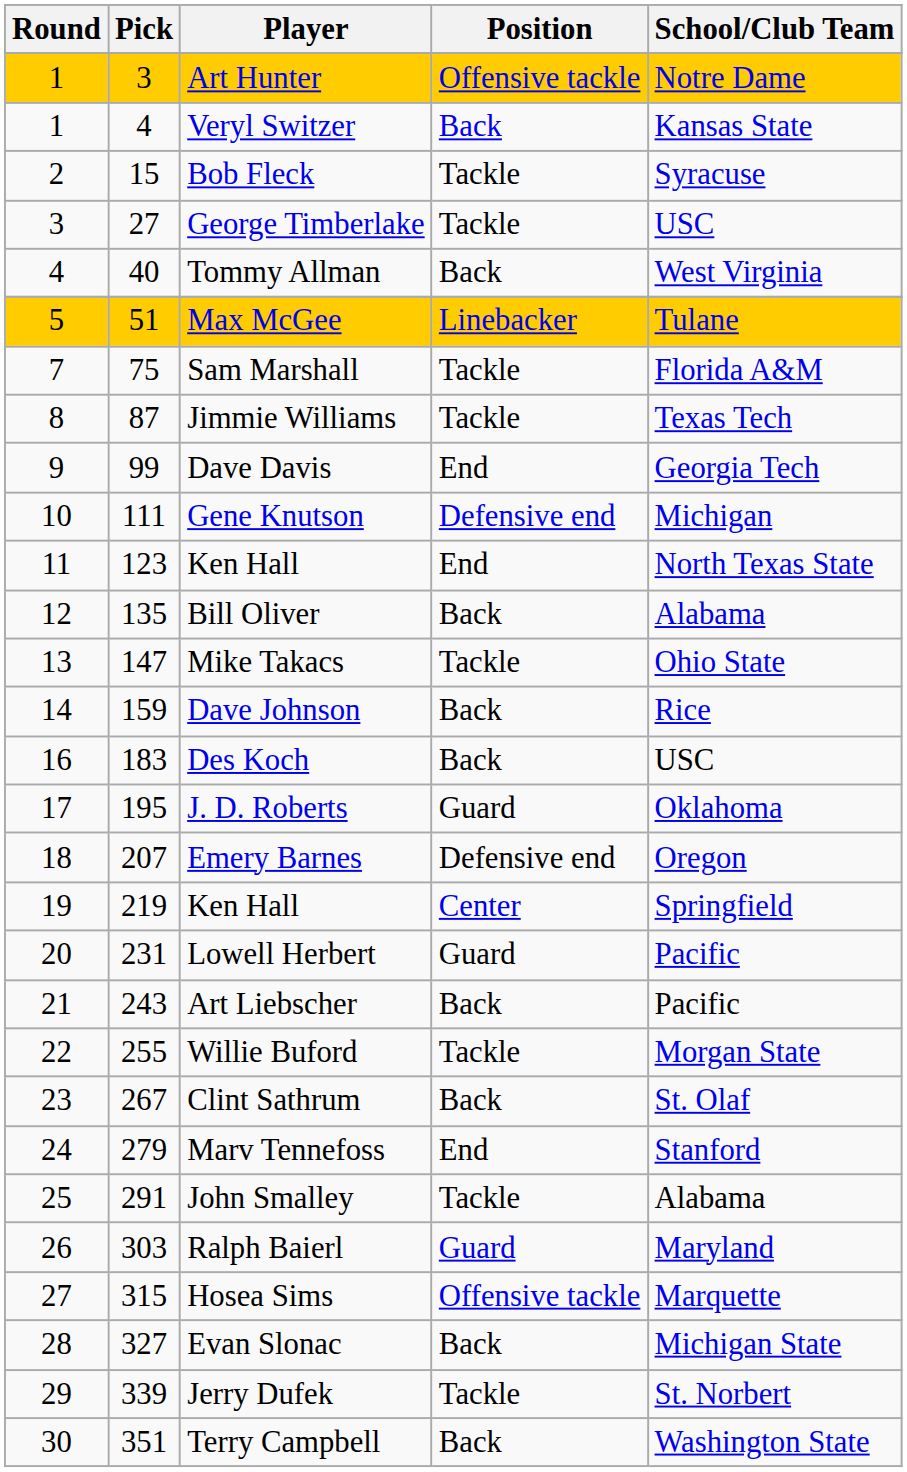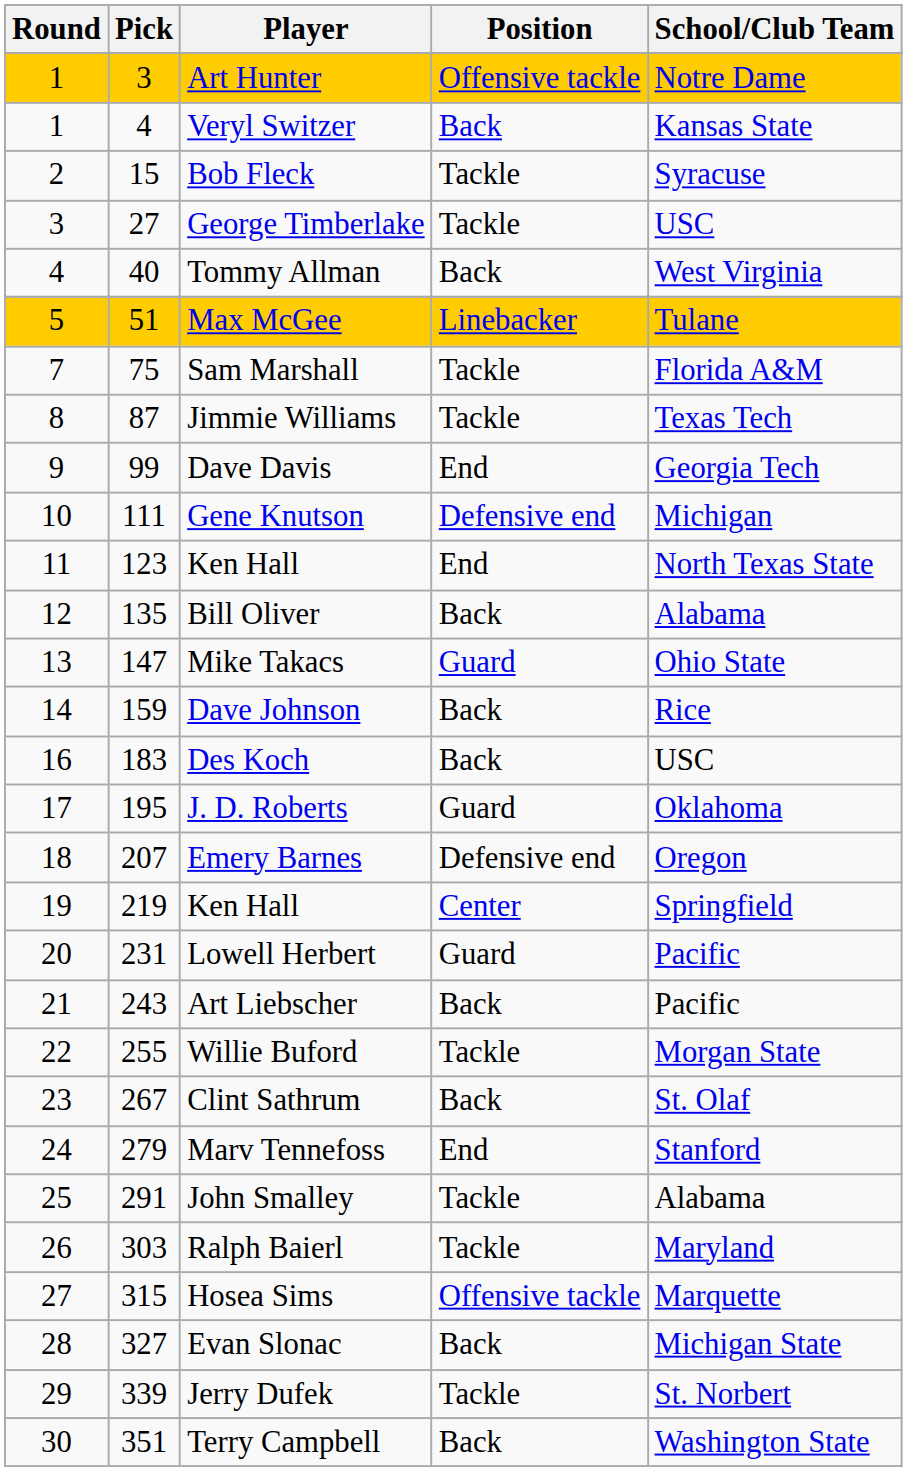Mike Takacs | Position: Tackle -> Guard
Ralph Baierl | Position: Guard -> Tackle
